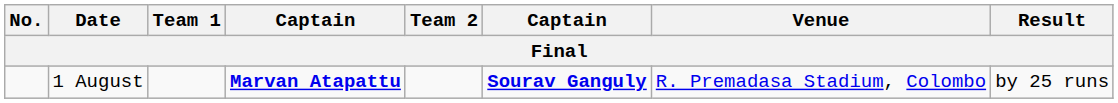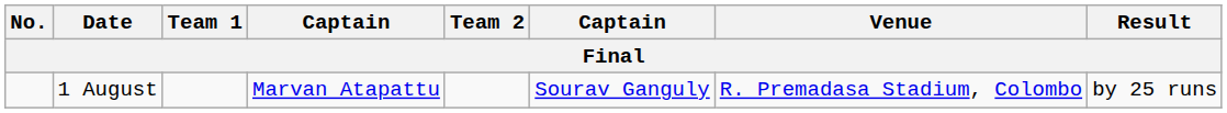1 August | column 4: bold -> normal
1 August | column 6: bold -> normal
